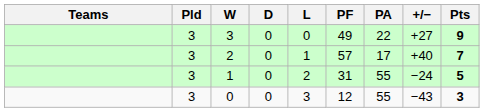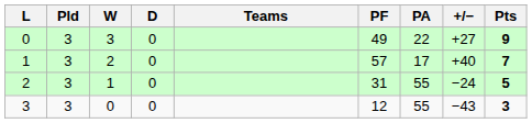columns swapped: Teams <-> L
